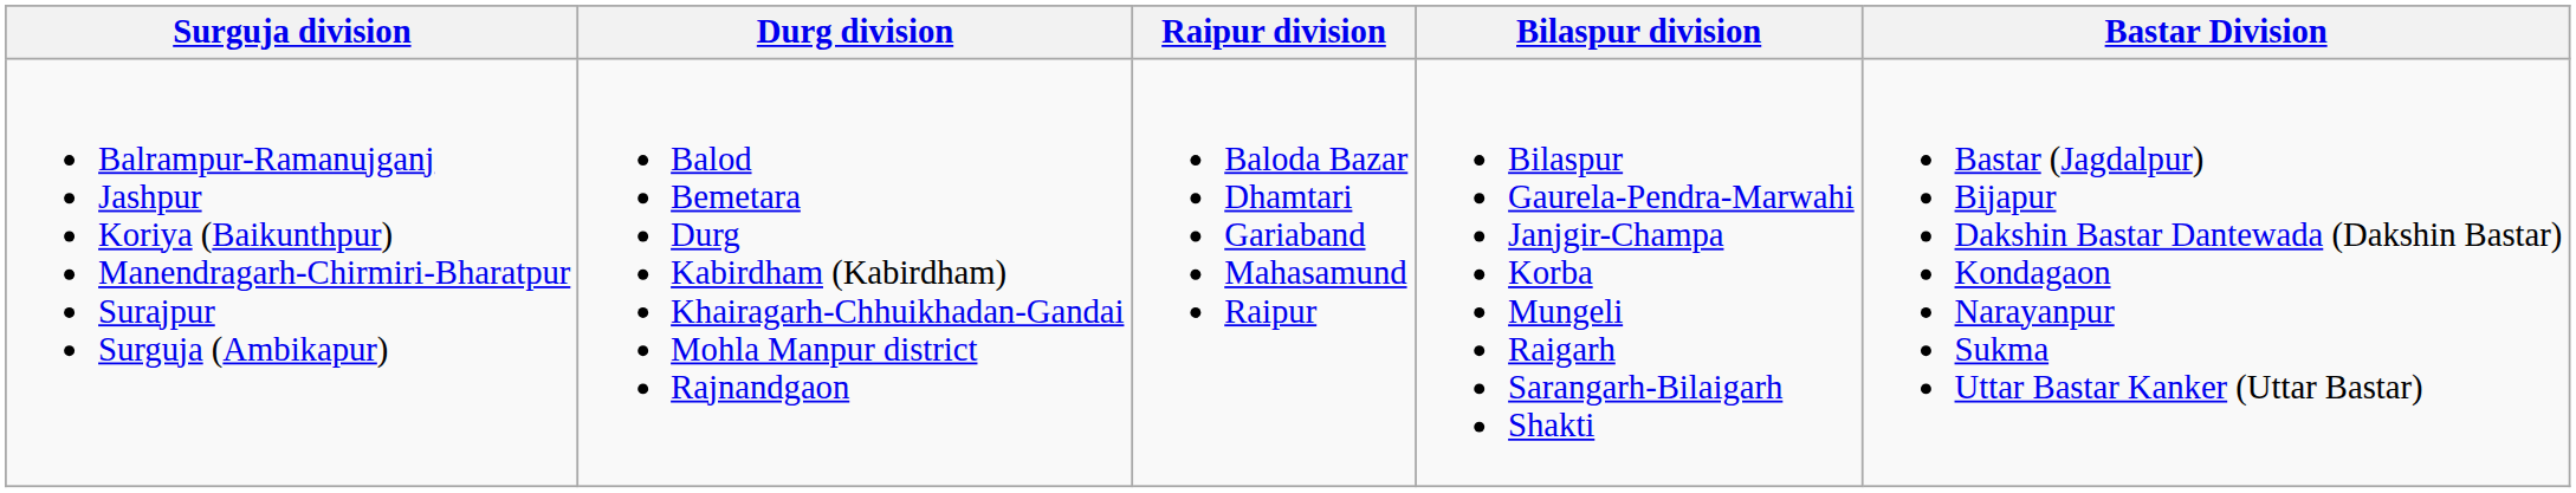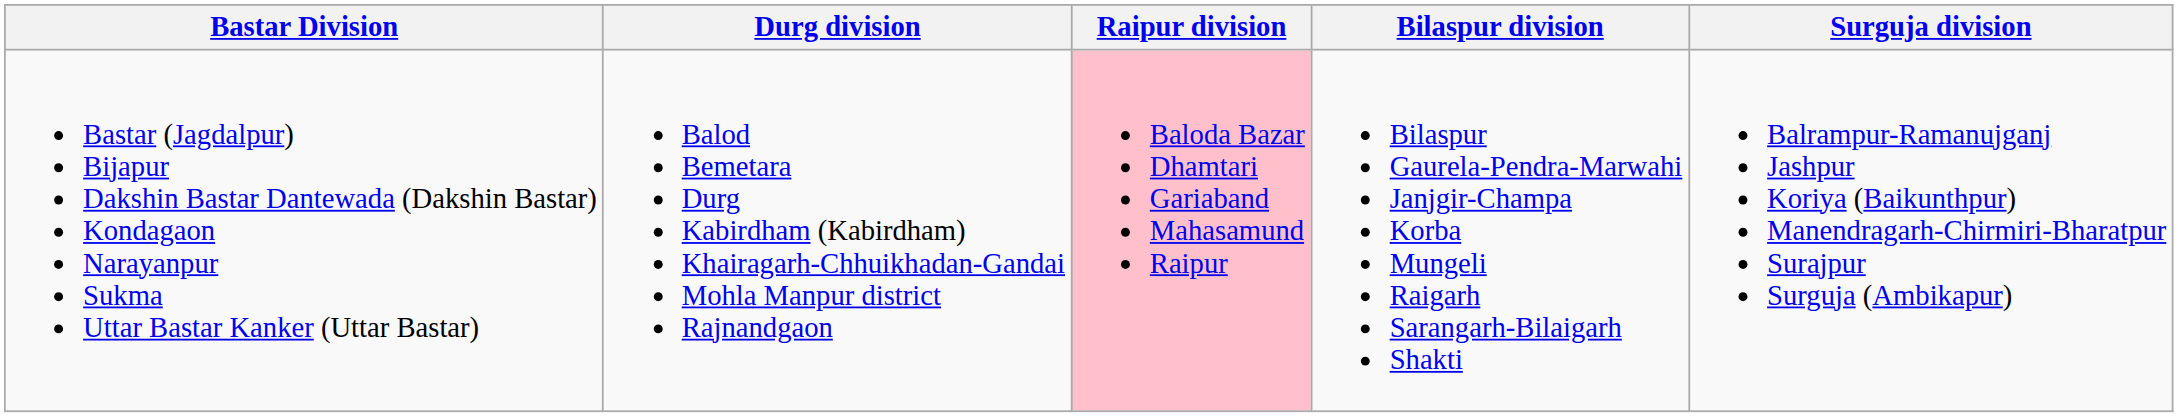columns swapped: Bastar Division <-> Surguja division
row 2 | Raipur division: no background -> pink background
